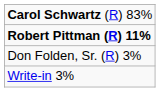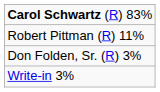row 2 | column 1: bold -> normal
